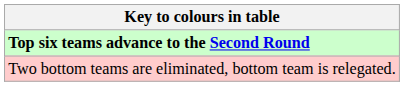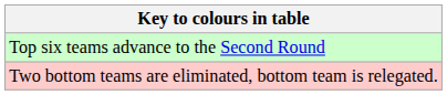row 2 | column 1: bold -> normal
